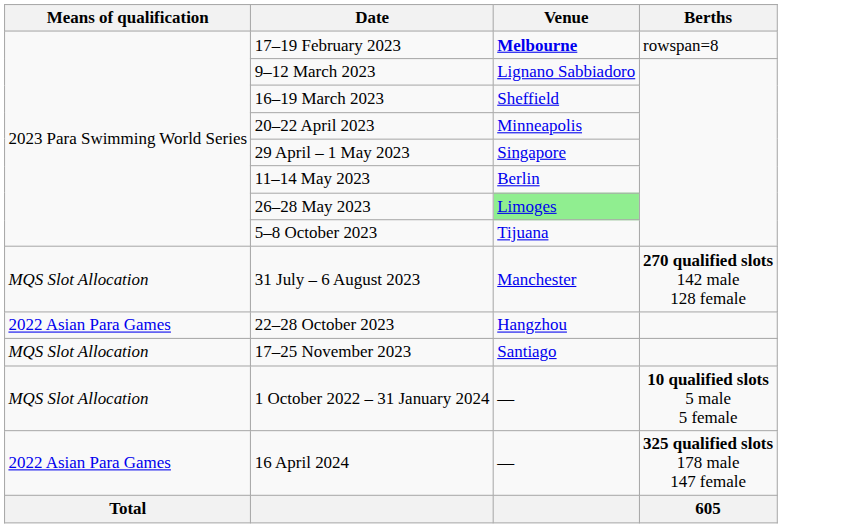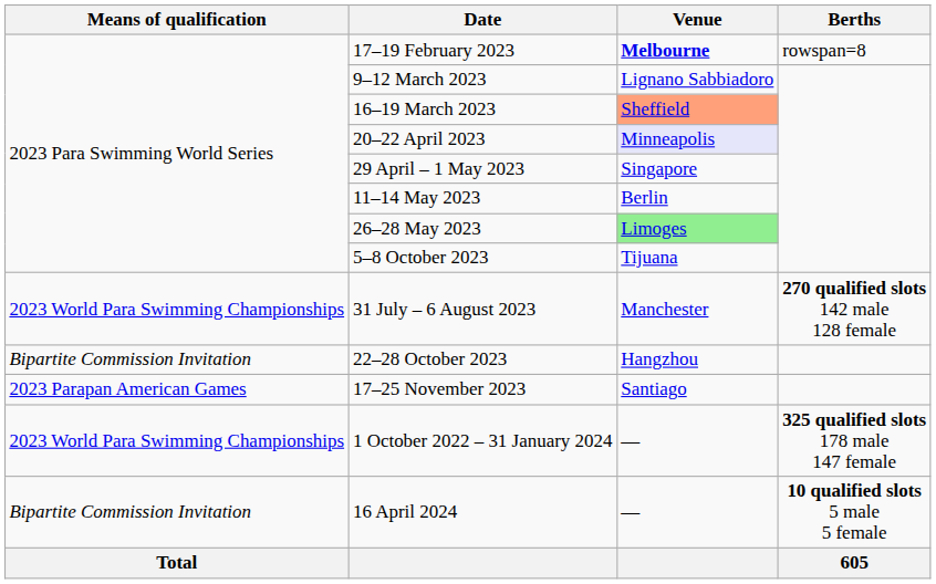16–19 March 2023 | Venue: no background -> lightsalmon background
20–22 April 2023 | Venue: no background -> lavender background
31 July – 6 August 2023 | Means of qualification: MQS Slot Allocation -> 2023 World Para Swimming Championships
22–28 October 2023 | Means of qualification: 2022 Asian Para Games -> Bipartite Commission Invitation
17–25 November 2023 | Means of qualification: MQS Slot Allocation -> 2023 Parapan American Games
1 October 2022 – 31 January 2024 | Means of qualification: MQS Slot Allocation -> 2023 World Para Swimming Championships
1 October 2022 – 31 January 2024 | Berths: 10 qualified slots 5 male 5 female -> 325 qualified slots 178 male 147 female
16 April 2024 | Means of qualification: 2022 Asian Para Games -> Bipartite Commission Invitation
16 April 2024 | Berths: 325 qualified slots 178 male 147 female -> 10 qualified slots 5 male 5 female
